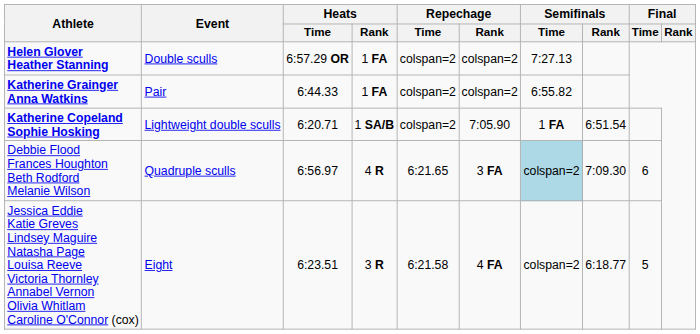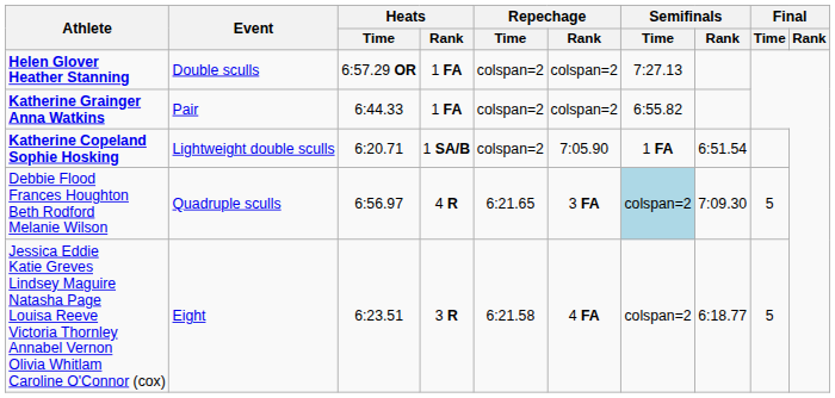Debbie Flood Frances Houghton Beth Rodford Melanie Wilson | Final / Time: 6 -> 5
